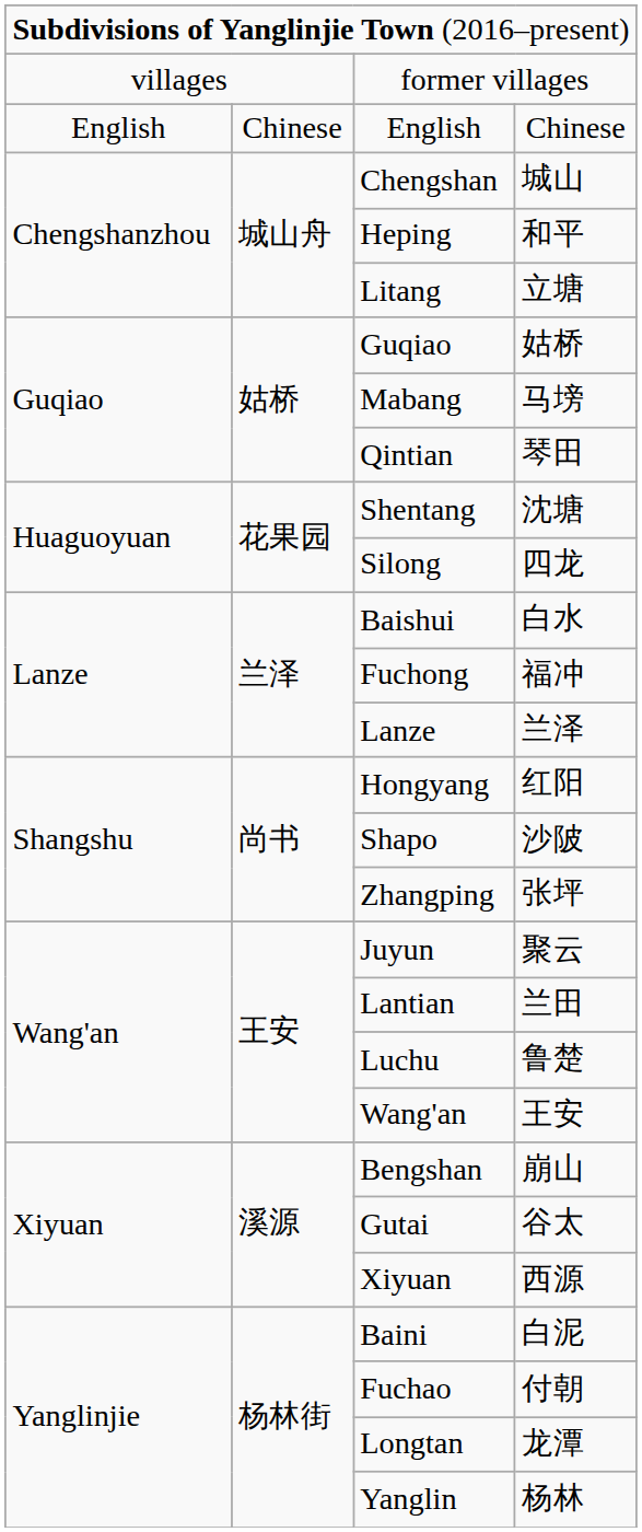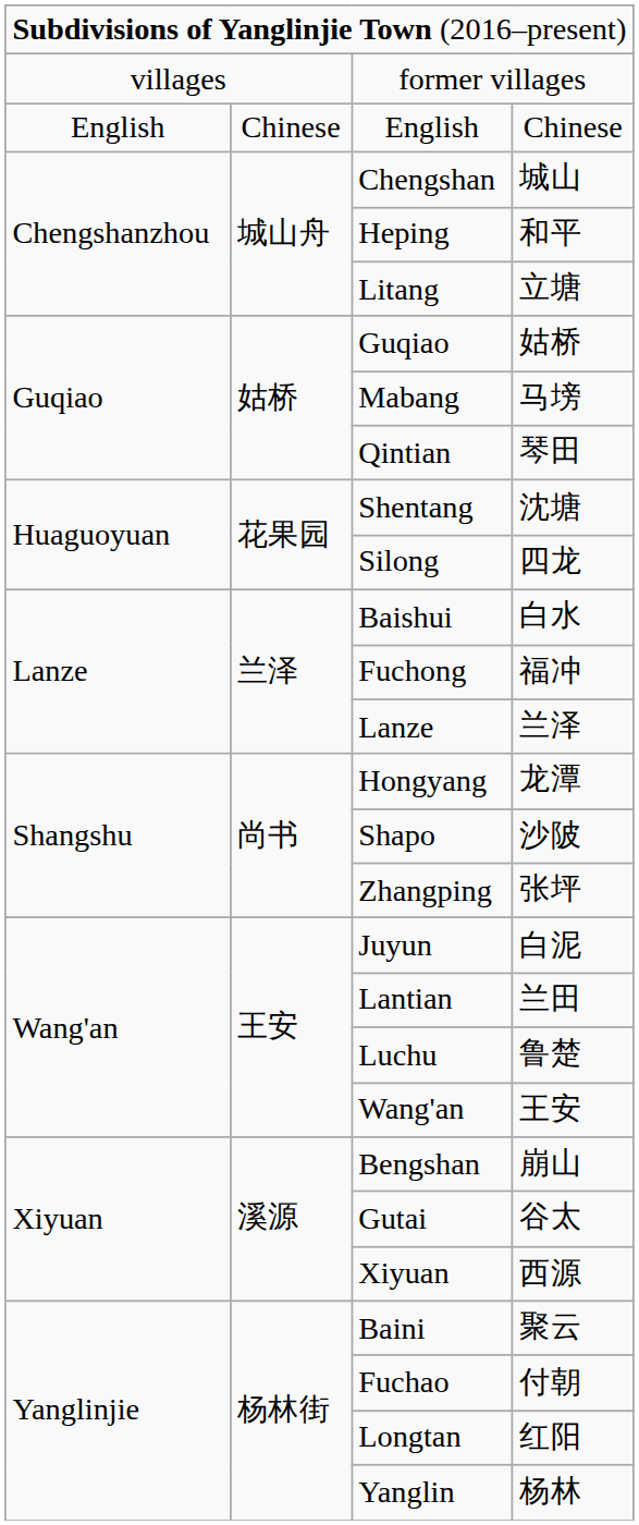Hongyang | column 4: 红阳 -> 龙潭
Juyun | column 4: 聚云 -> 白泥
Baini | column 4: 白泥 -> 聚云
Longtan | column 4: 龙潭 -> 红阳
